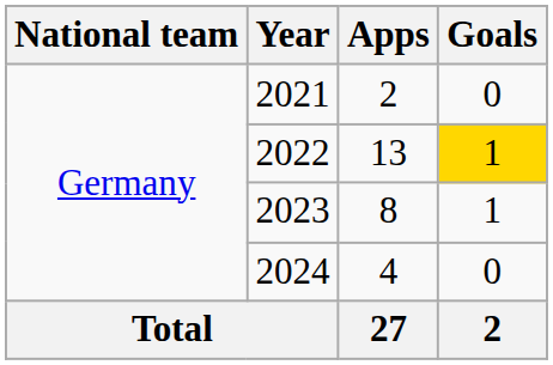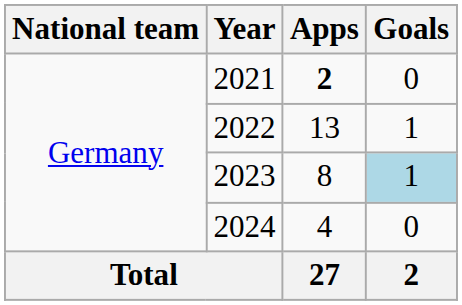2021 | Apps: normal -> bold
2022 | Goals: gold background -> no background
2023 | Goals: no background -> lightblue background
